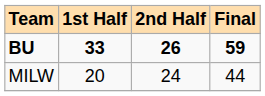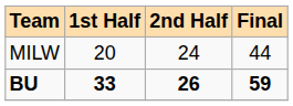rows swapped: MILW <-> BU
